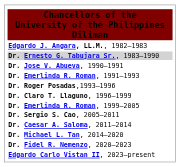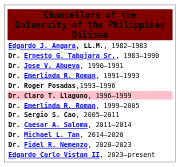row 3 | column 1: lightgrey background -> no background
row 7 | column 1: no background -> pink background
